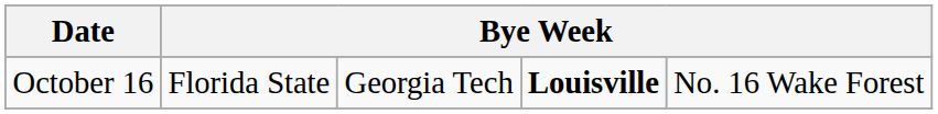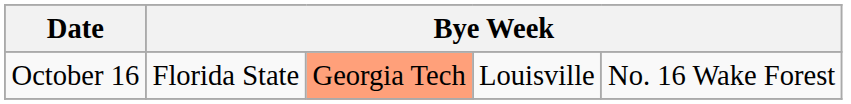October 16 | column 3: no background -> lightsalmon background
October 16 | column 4: bold -> normal
